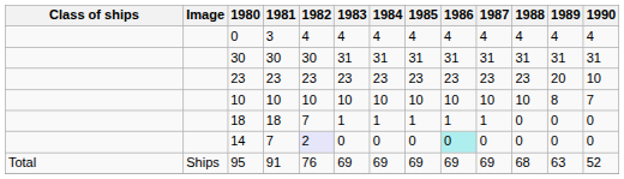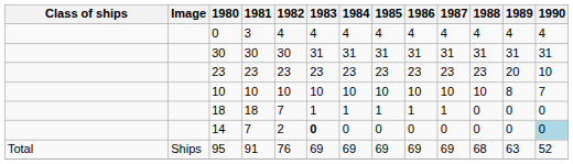14 | 1982: lavender background -> no background
14 | 1983: normal -> bold
14 | 1986: paleturquoise background -> no background
14 | 1990: no background -> lightblue background
